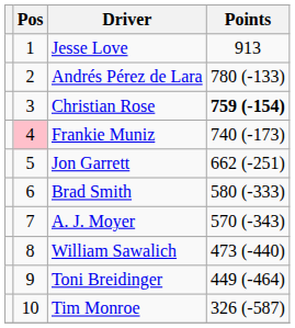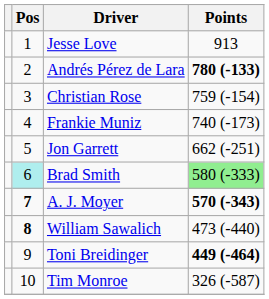Andrés Pérez de Lara | Points: normal -> bold
Christian Rose | Points: bold -> normal
Frankie Muniz | Pos: pink background -> no background
Brad Smith | Pos: no background -> paleturquoise background
Brad Smith | Points: no background -> lightgreen background
A. J. Moyer | Pos: normal -> bold
A. J. Moyer | Points: normal -> bold
William Sawalich | Pos: normal -> bold
Toni Breidinger | Points: normal -> bold
